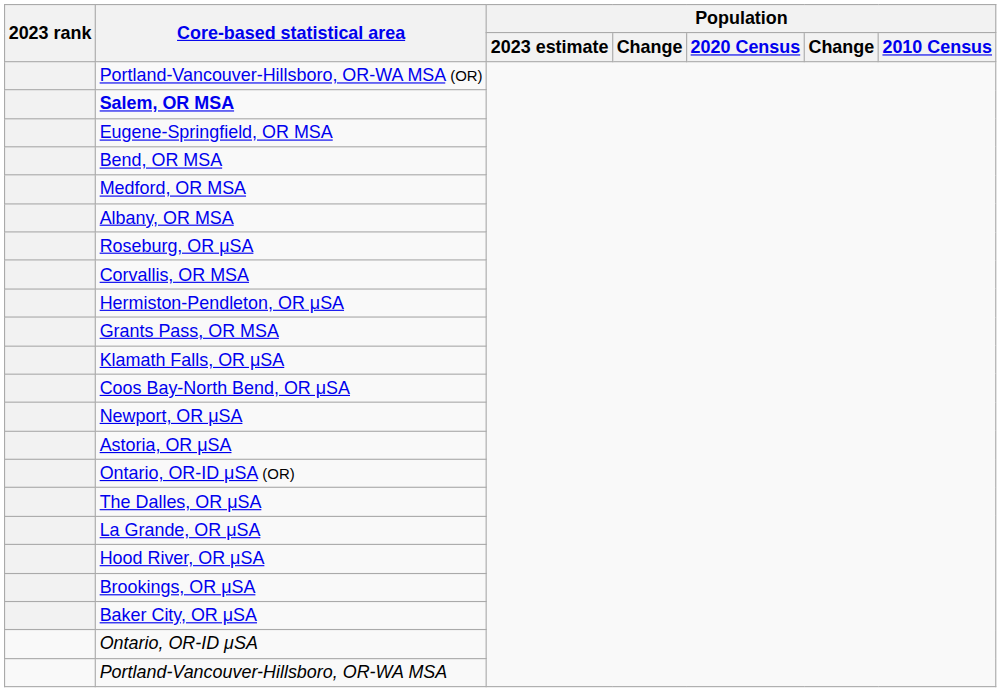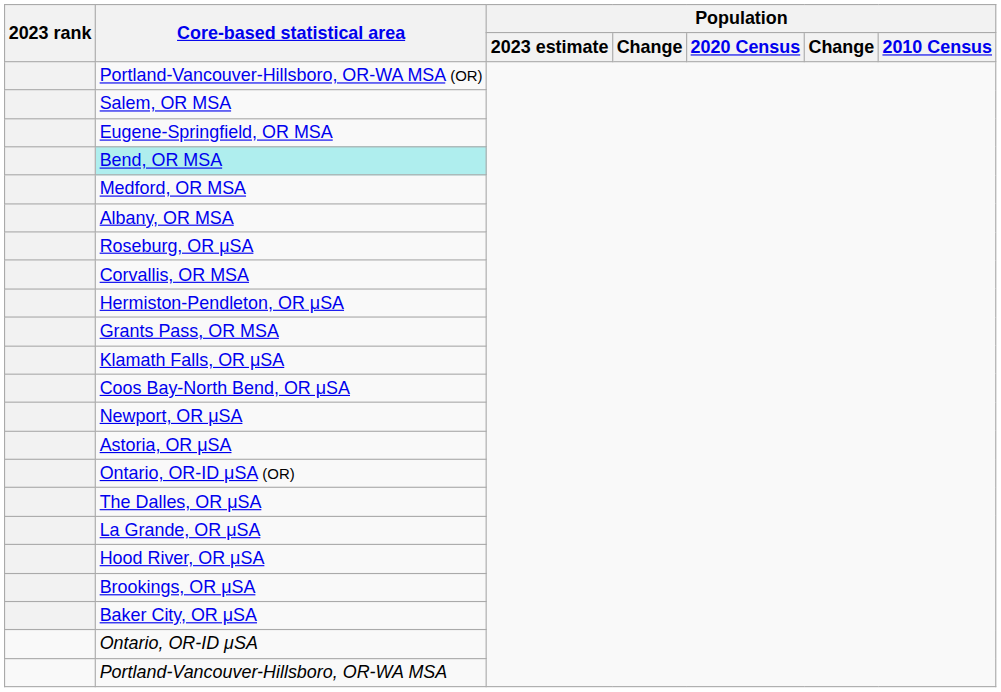Salem, OR MSA | Core-based statistical area: bold -> normal
Bend, OR MSA | Core-based statistical area: no background -> paleturquoise background
